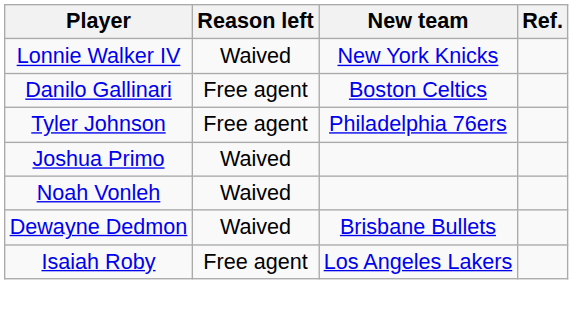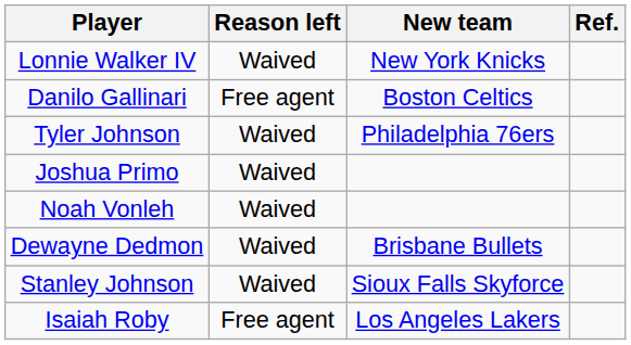Tyler Johnson | Reason left: Free agent -> Waived
+ row: Stanley Johnson | Waived | Sioux Falls Skyforce
